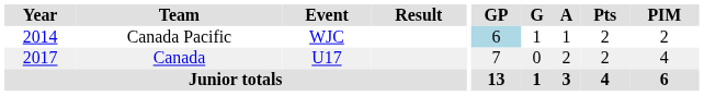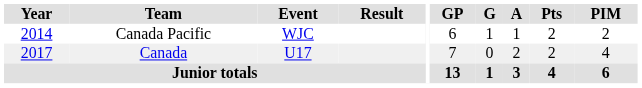Canada Pacific | GP: lightblue background -> no background
